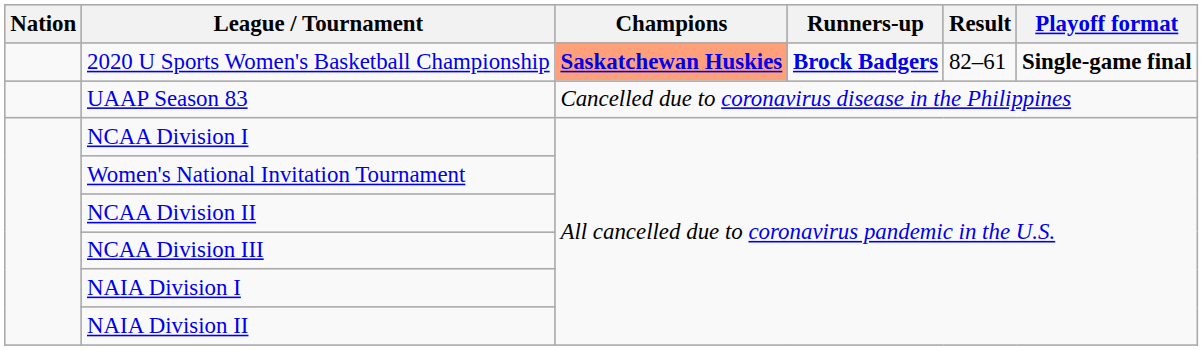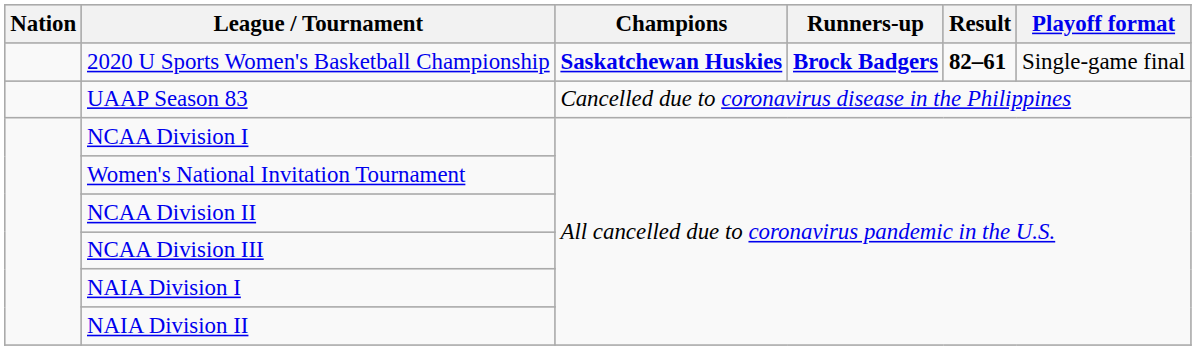2020 U Sports Women's Basketball Championship | Champions: lightsalmon background -> no background
2020 U Sports Women's Basketball Championship | Result: normal -> bold
2020 U Sports Women's Basketball Championship | Playoff format: bold -> normal
